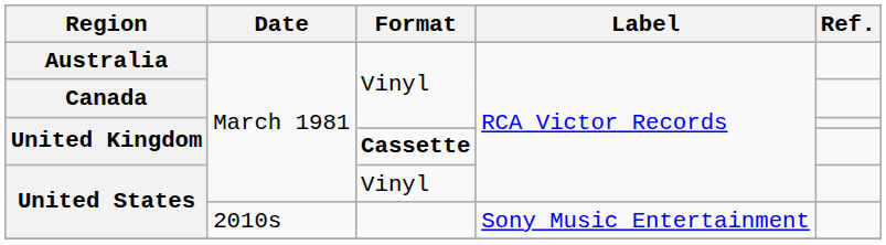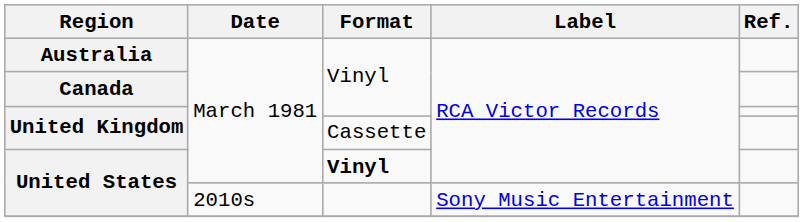United Kingdom / Cassette | Format: bold -> normal
United States / Vinyl | Format: normal -> bold
